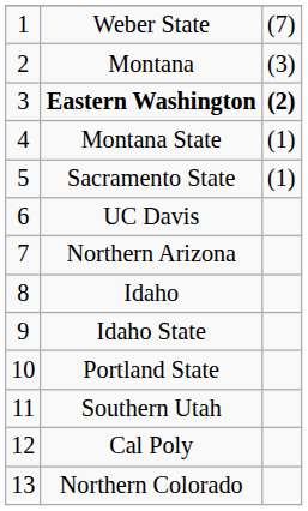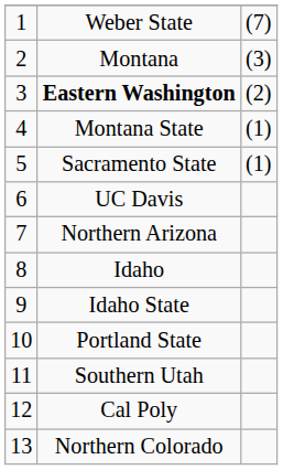Eastern Washington | column 3: bold -> normal
